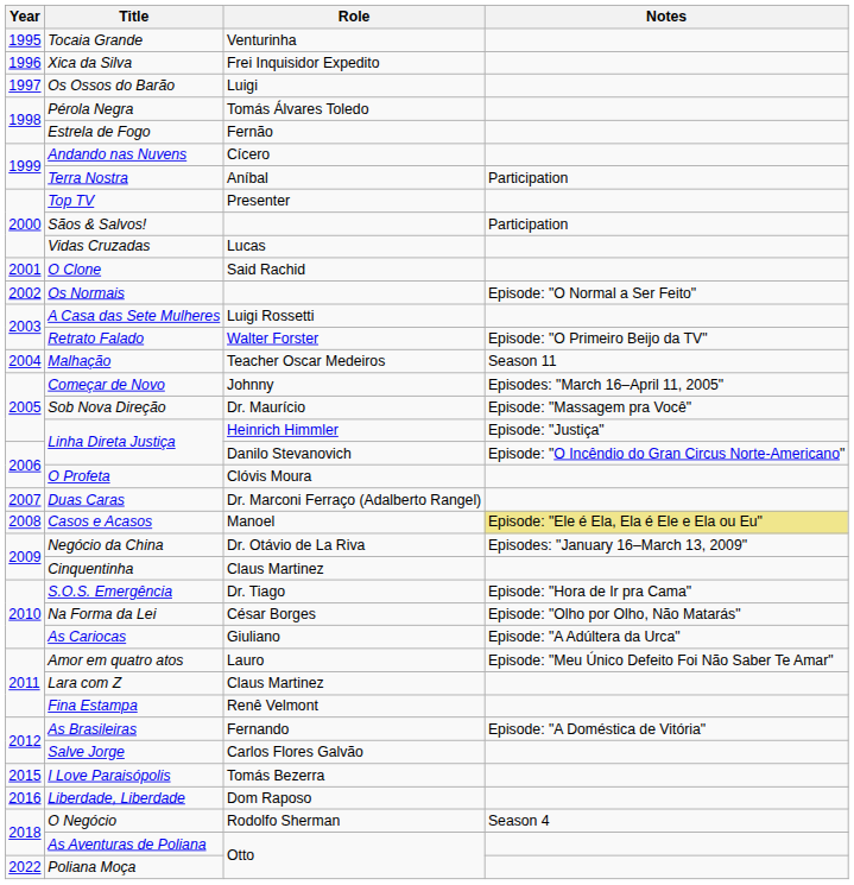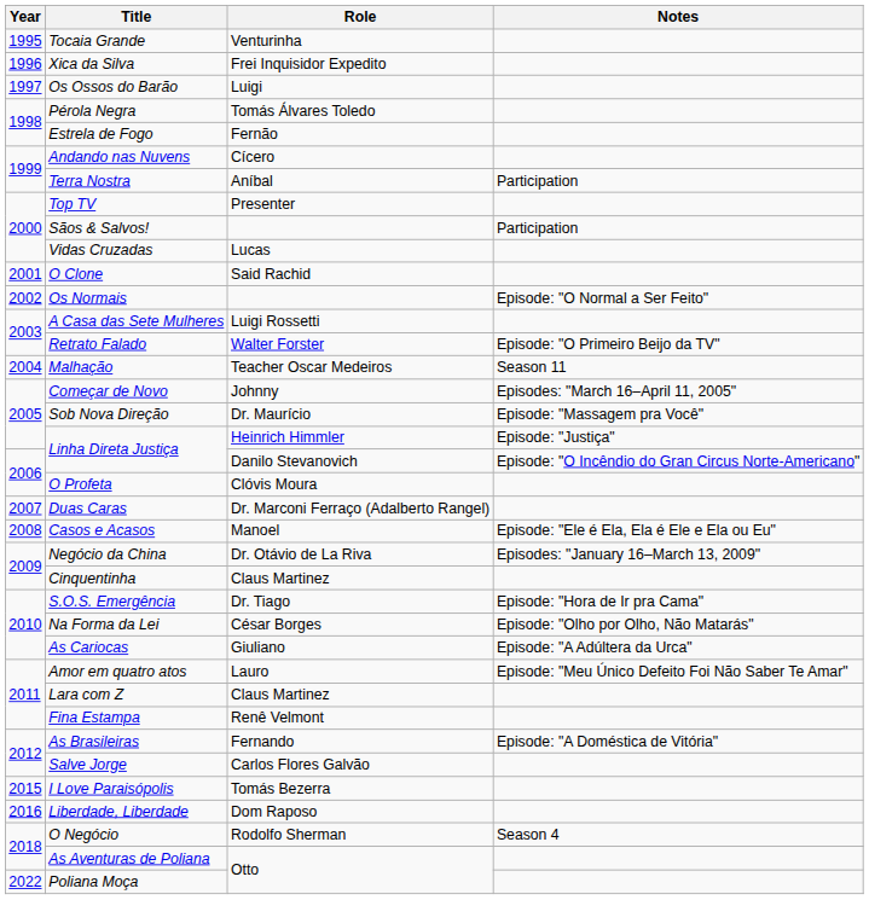Casos e Acasos | Notes: khaki background -> no background
